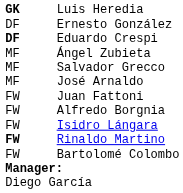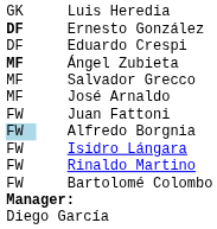Luis Heredia | column 1: bold -> normal
Ernesto González | column 1: normal -> bold
Eduardo Crespi | column 1: bold -> normal
Ángel Zubieta | column 1: normal -> bold
Alfredo Borgnia | column 1: no background -> lightblue background
Rinaldo Martino | column 1: bold -> normal
